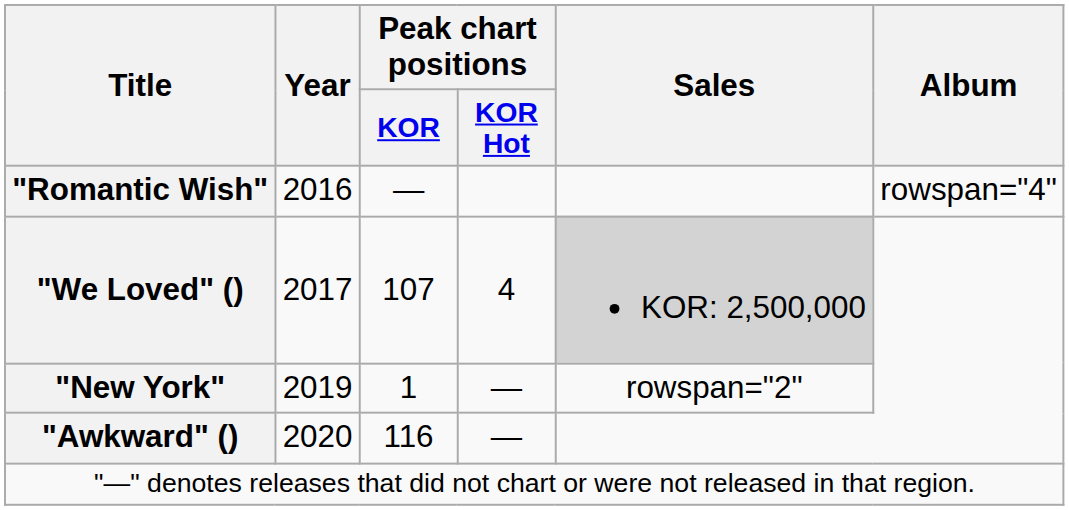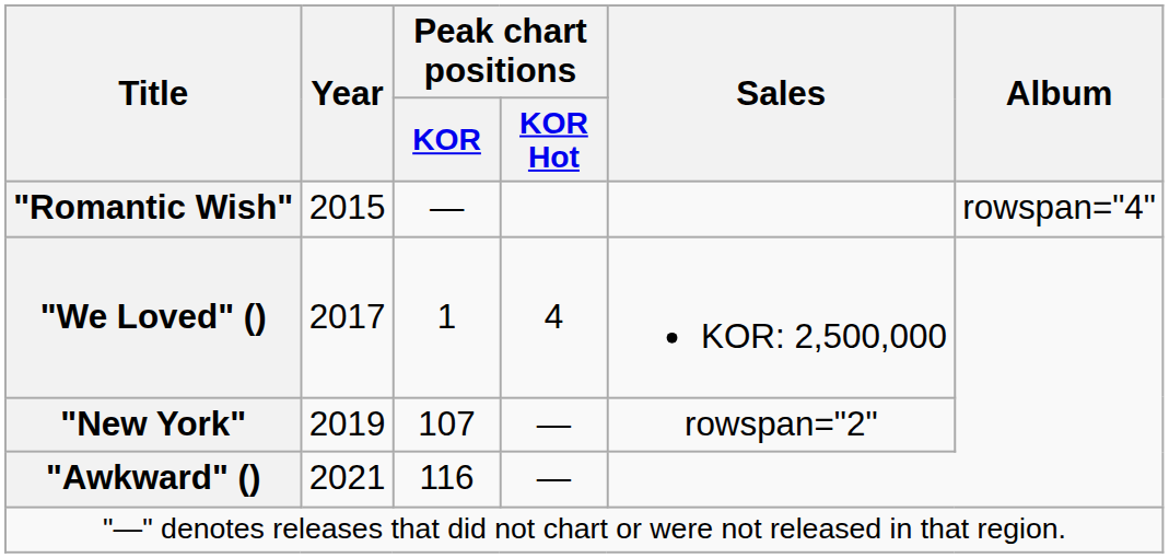"Romantic Wish" | Year: 2016 -> 2015
"We Loved" () | Peak chart positions / KOR: 107 -> 1
"We Loved" () | Sales: lightgrey background -> no background
"New York" | Peak chart positions / KOR: 1 -> 107
"Awkward" () | Year: 2020 -> 2021
